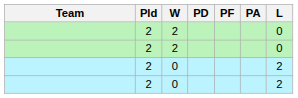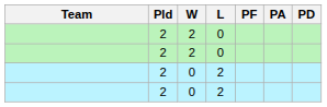columns swapped: L <-> PD
